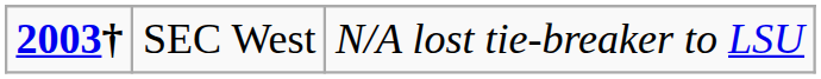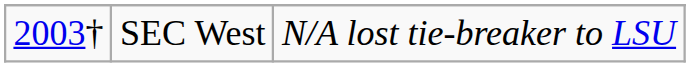SEC West | column 1: bold -> normal
